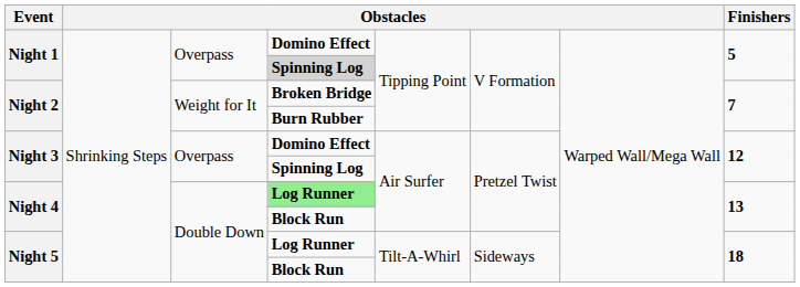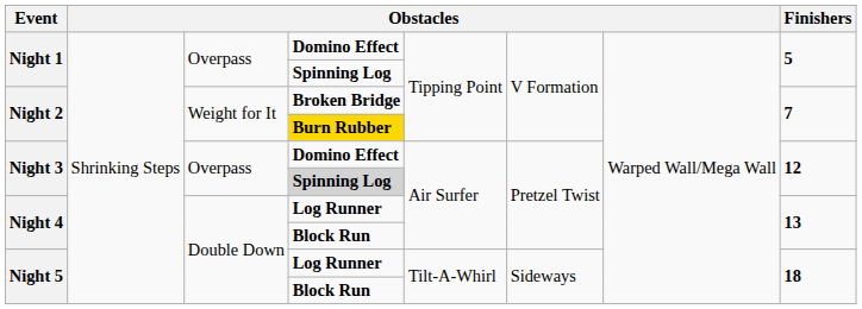Night 1 / Spinning Log | column 4: lightgrey background -> no background
Burn Rubber | column 4: no background -> gold background
Night 3 / Spinning Log | column 4: no background -> lightgrey background
Night 4 / Log Runner | column 4: lightgreen background -> no background
